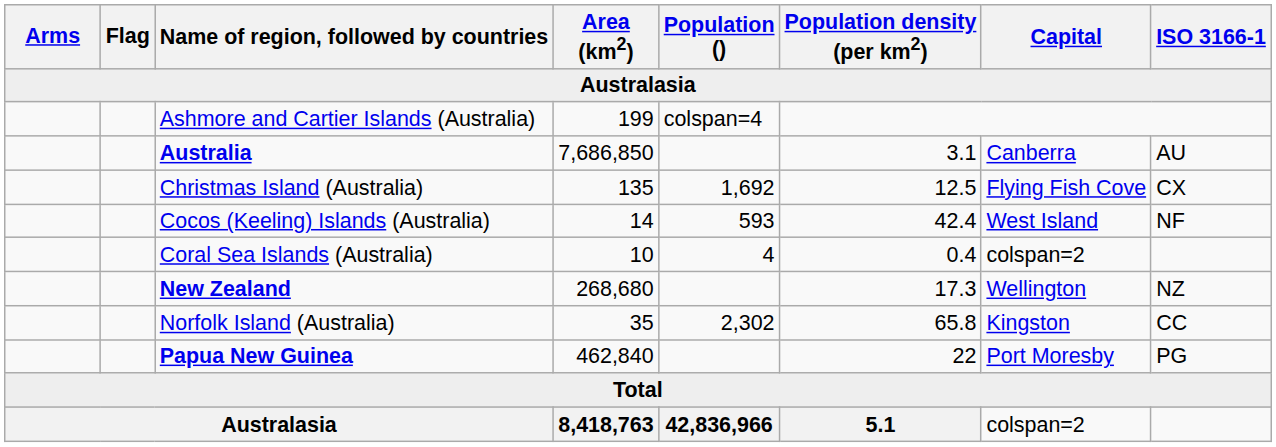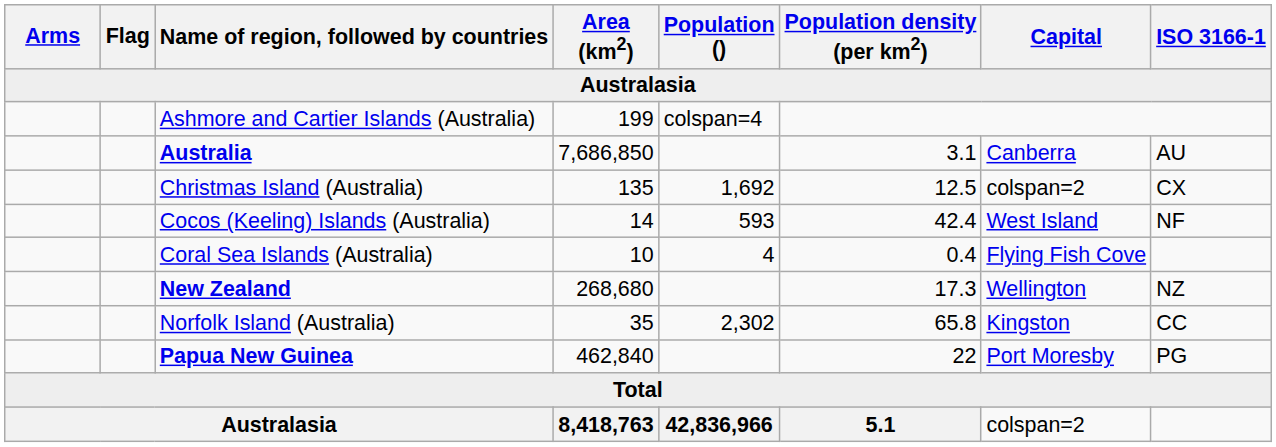Christmas Island (Australia) | Capital: Flying Fish Cove -> colspan=2
Coral Sea Islands (Australia) | Capital: colspan=2 -> Flying Fish Cove
